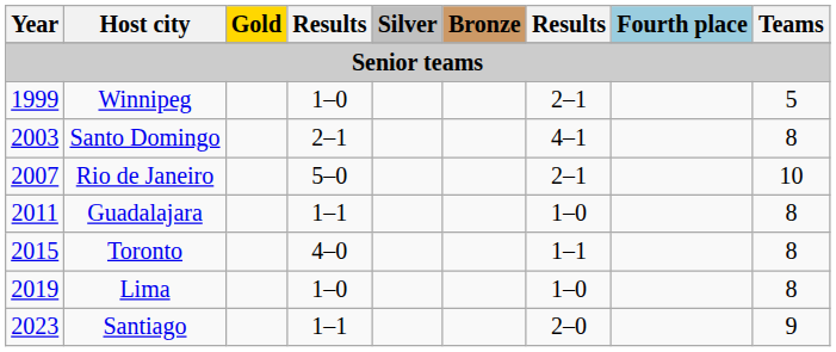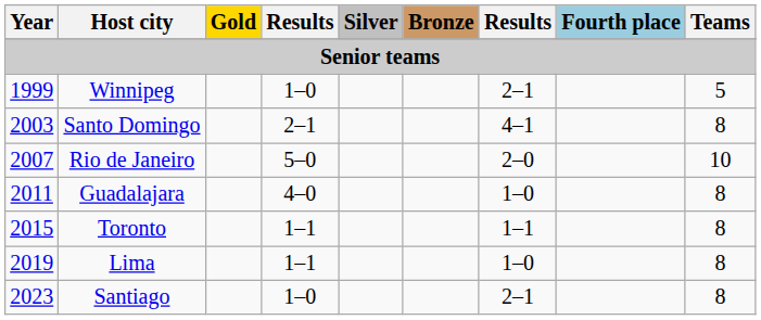Rio de Janeiro | column 7: 2–1 -> 2–0
Guadalajara | column 4: 1–1 -> 4–0
Toronto | column 4: 4–0 -> 1–1
Lima | column 4: 1–0 -> 1–1
Santiago | column 4: 1–1 -> 1–0
Santiago | column 7: 2–0 -> 2–1
Santiago | Teams: 9 -> 8
